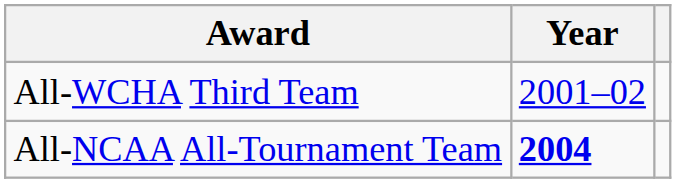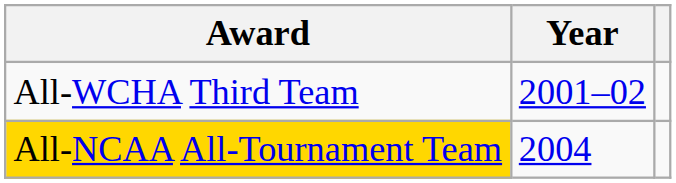row 3 | Award: no background -> gold background
row 3 | Year: bold -> normal
